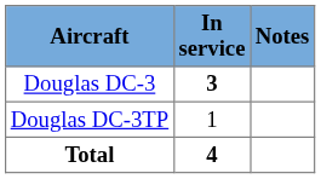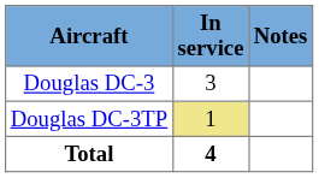Douglas DC-3 | In service: bold -> normal
Douglas DC-3TP | In service: no background -> khaki background
